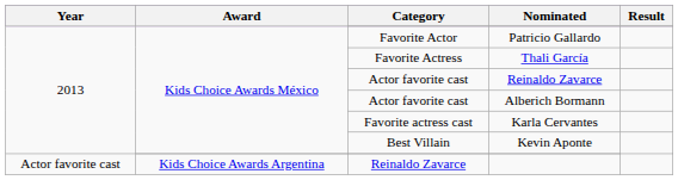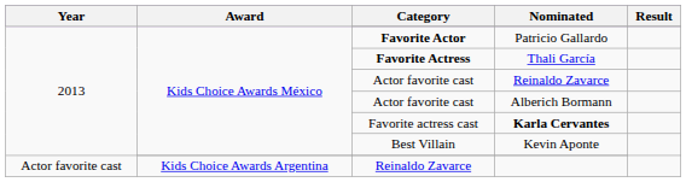Favorite Actor | Category: normal -> bold
Favorite Actress | Category: normal -> bold
Favorite actress cast | Nominated: normal -> bold
